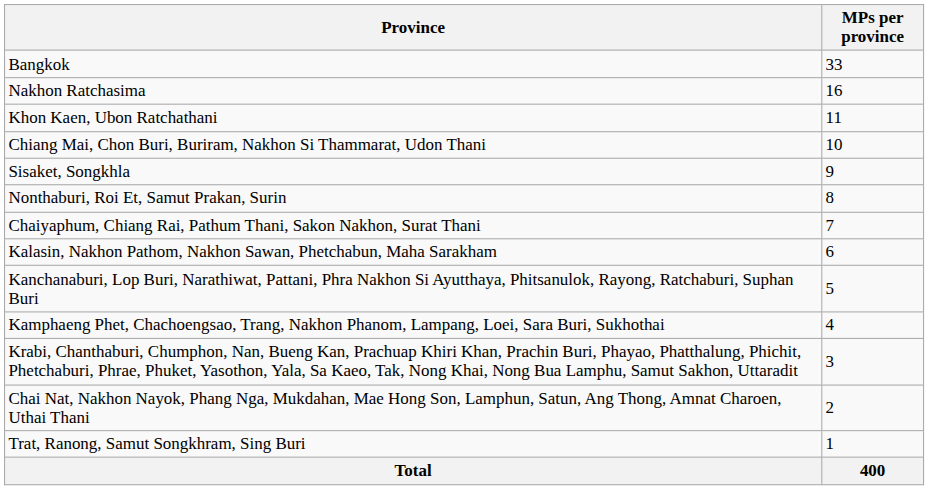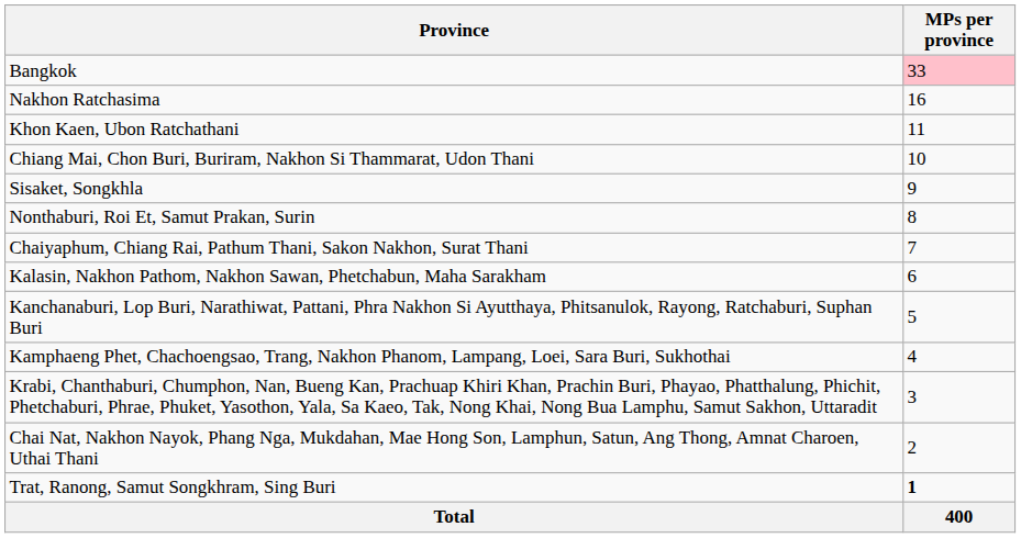Bangkok | MPs per province: no background -> pink background
Trat, Ranong, Samut Songkhram, Sing Buri | MPs per province: normal -> bold
